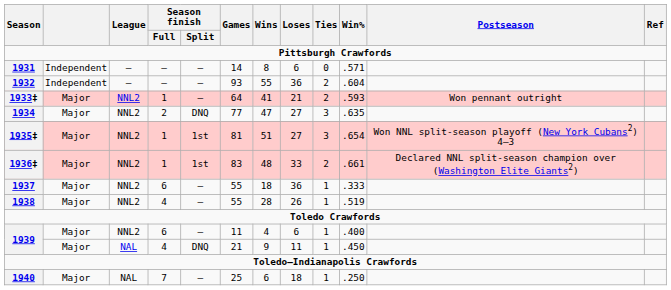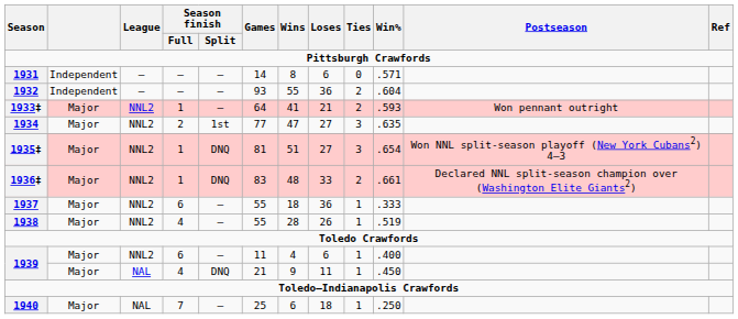1934 | Season finish / Split: DNQ -> 1st
1935‡ | Season finish / Split: 1st -> DNQ
1936‡ | Season finish / Split: 1st -> DNQ
